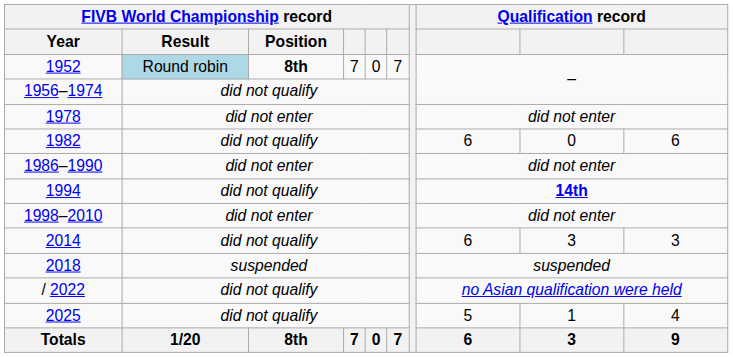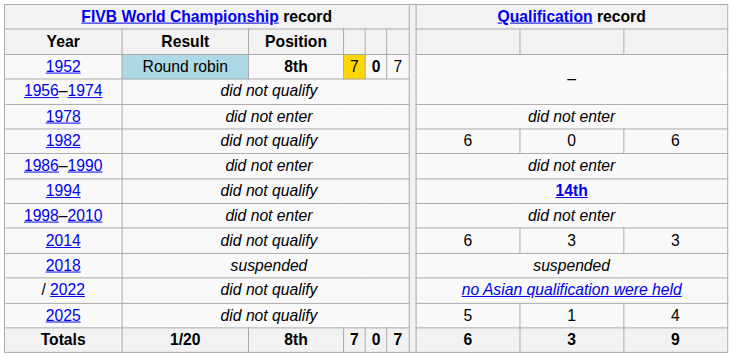1952 | column 4: no background -> gold background
1952 | column 5: normal -> bold
